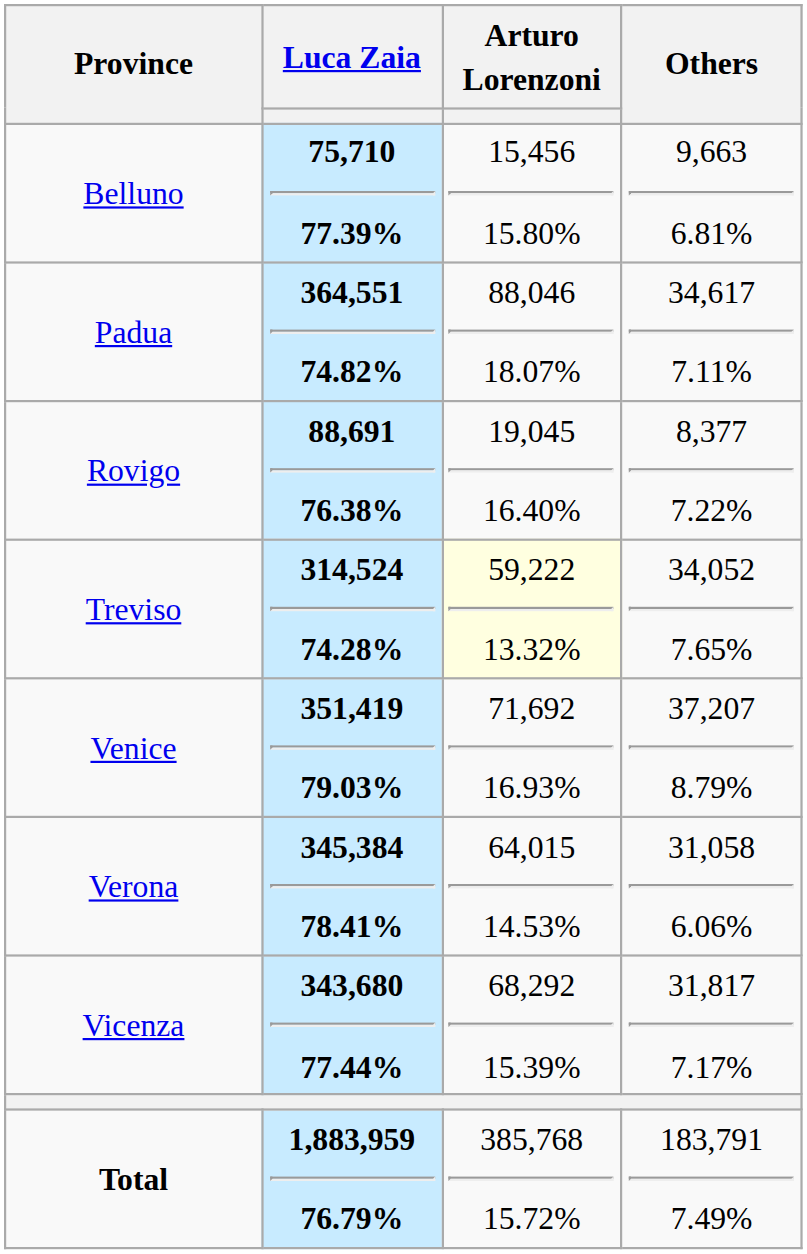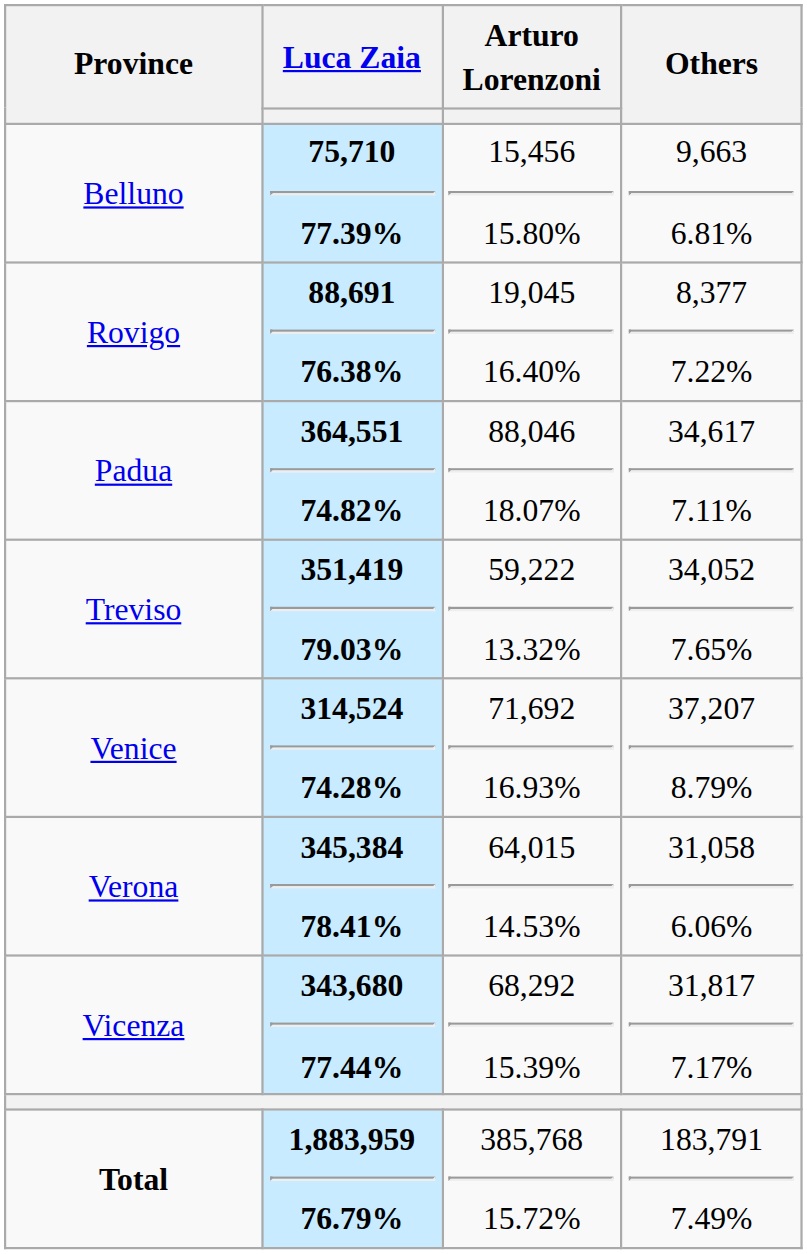rows swapped: Padua <-> Rovigo
Treviso | Luca Zaia: 314,524 74.28% -> 351,419 79.03%
Treviso | Arturo Lorenzoni: lightyellow background -> no background
Venice | Luca Zaia: 351,419 79.03% -> 314,524 74.28%
